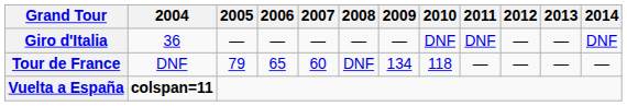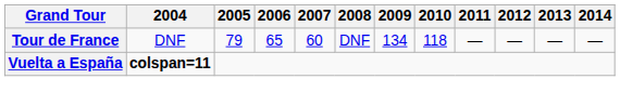- row: Giro d'Italia | 36 | — | — | — | — | — | DNF | DNF | — | — | DNF
